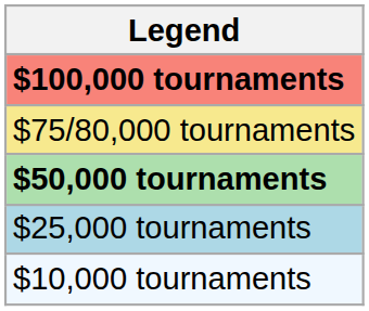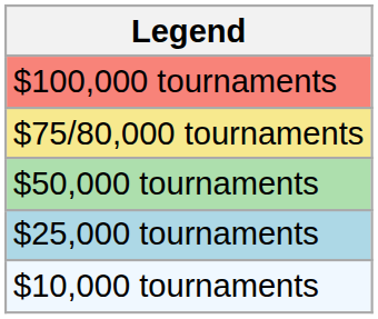row 2 | column 1: bold -> normal
row 4 | column 1: bold -> normal
